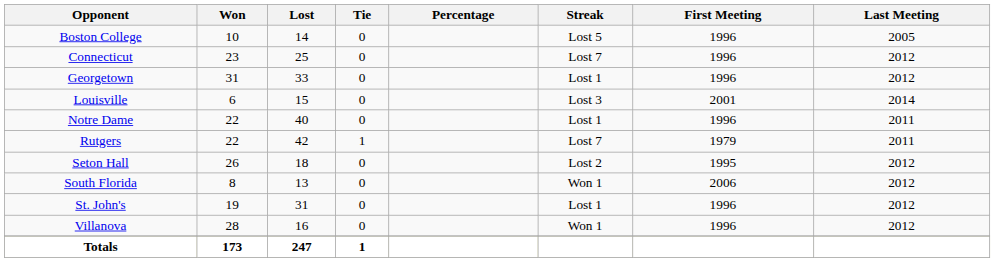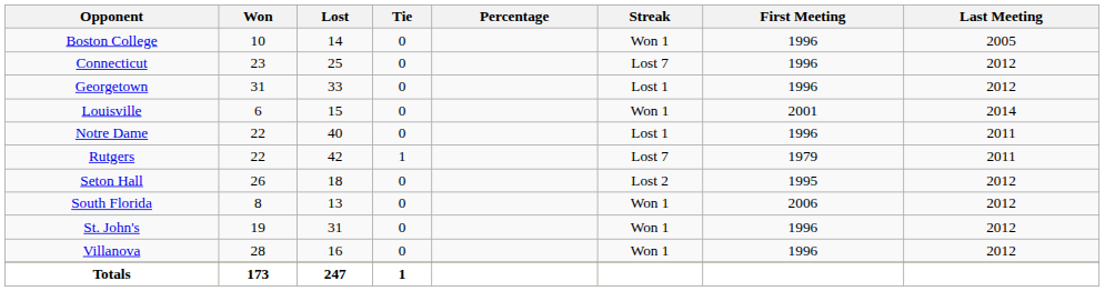Boston College | Streak: Lost 5 -> Won 1
Louisville | Streak: Lost 3 -> Won 1
St. John's | Streak: Lost 1 -> Won 1
